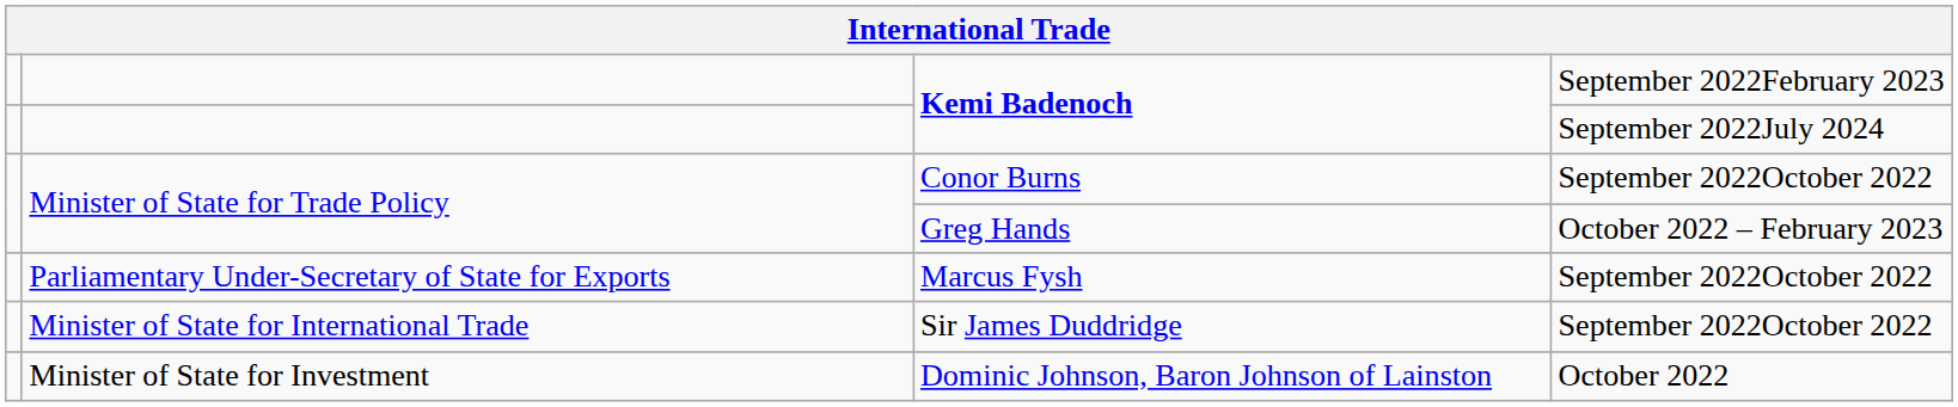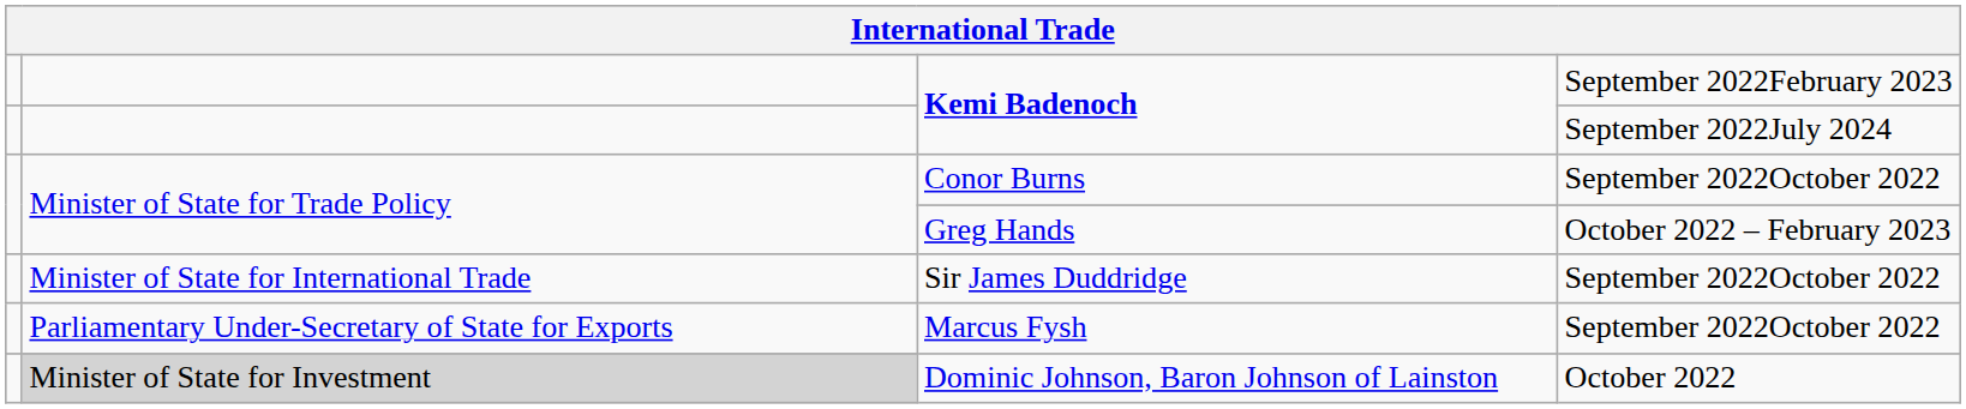rows swapped: Sir James Duddridge <-> Marcus Fysh
Dominic Johnson, Baron Johnson of Lainston | column 2: no background -> lightgrey background
